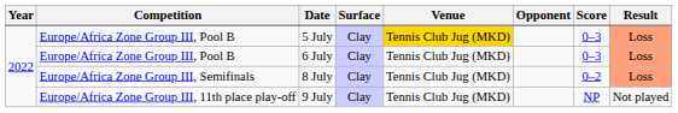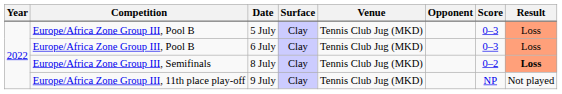5 July | Venue: gold background -> no background
8 July | Result: normal -> bold
